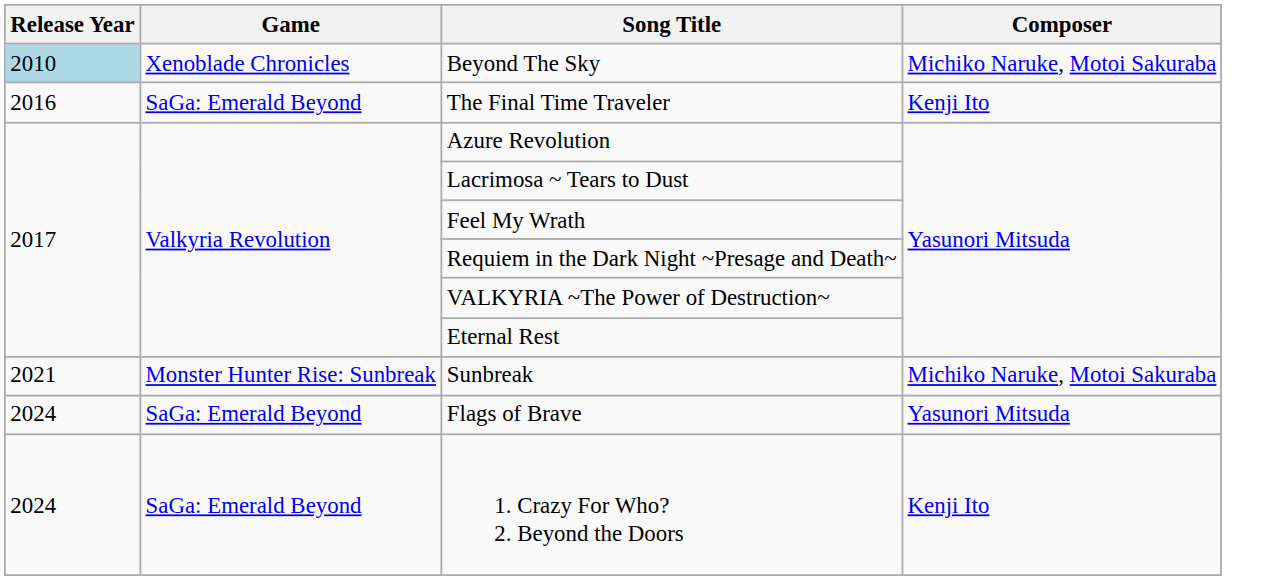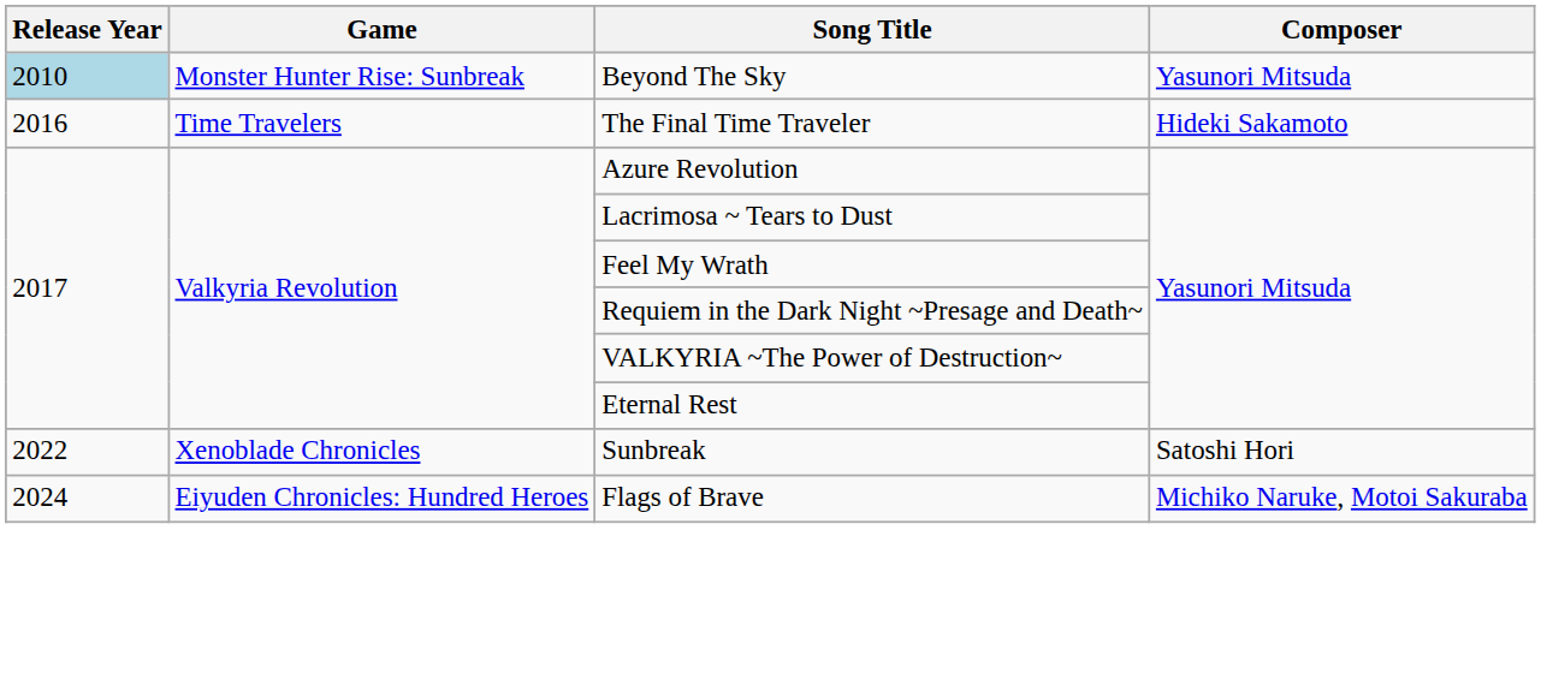Beyond The Sky | Game: Xenoblade Chronicles -> Monster Hunter Rise: Sunbreak
Beyond The Sky | Composer: Michiko Naruke, Motoi Sakuraba -> Yasunori Mitsuda
The Final Time Traveler | Game: SaGa: Emerald Beyond -> Time Travelers
The Final Time Traveler | Composer: Kenji Ito -> Hideki Sakamoto
Sunbreak | Release Year: 2021 -> 2022
Sunbreak | Game: Monster Hunter Rise: Sunbreak -> Xenoblade Chronicles
Sunbreak | Composer: Michiko Naruke, Motoi Sakuraba -> Satoshi Hori
Flags of Brave | Game: SaGa: Emerald Beyond -> Eiyuden Chronicles: Hundred Heroes
Flags of Brave | Composer: Yasunori Mitsuda -> Michiko Naruke, Motoi Sakuraba
- row: 2024 | SaGa: Emerald Beyond | Crazy For Who? Beyond the Doors | Kenji Ito
